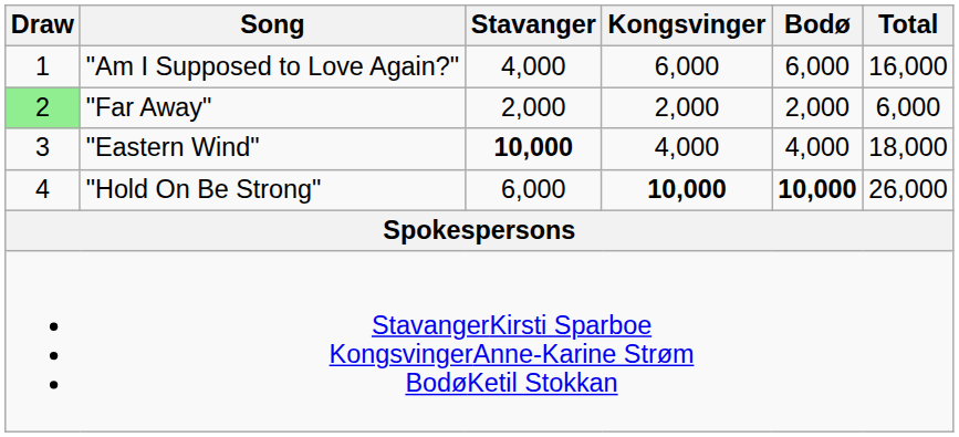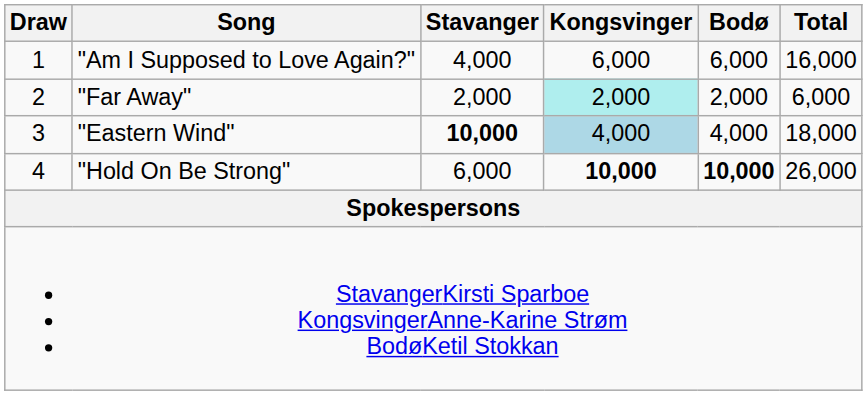"Far Away" | Draw: lightgreen background -> no background
"Far Away" | Kongsvinger: no background -> paleturquoise background
"Eastern Wind" | Kongsvinger: no background -> lightblue background
